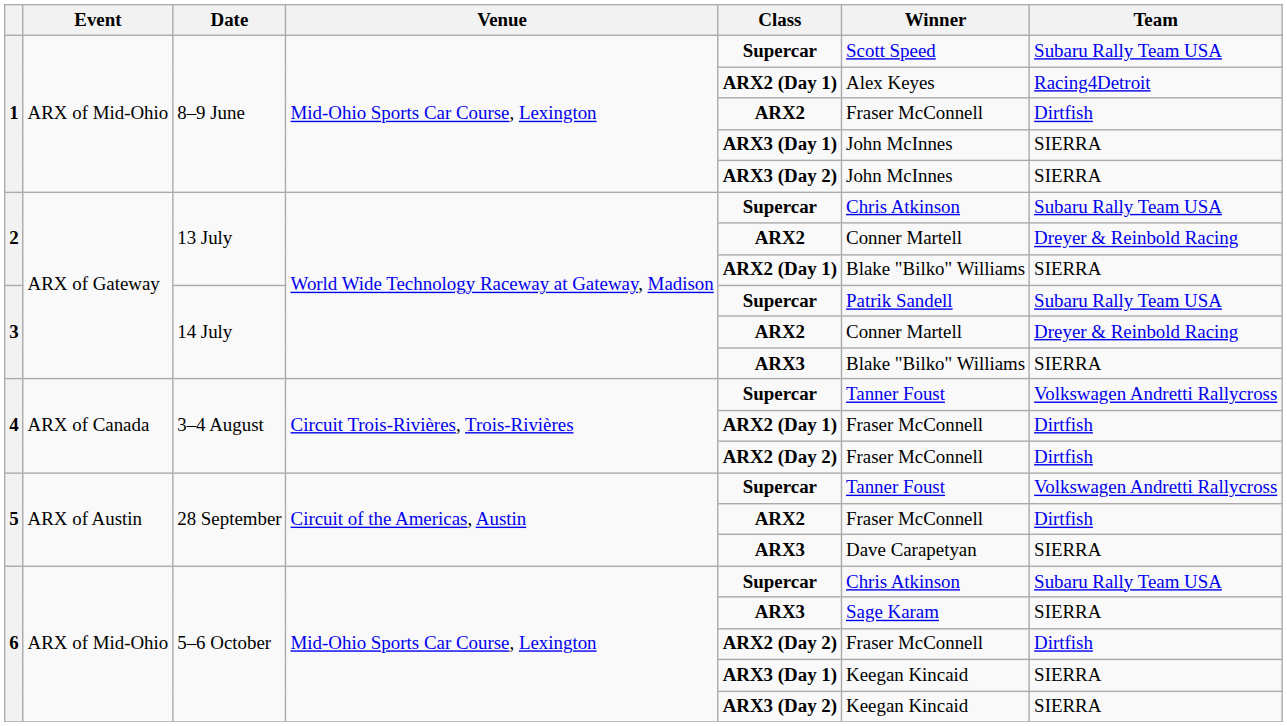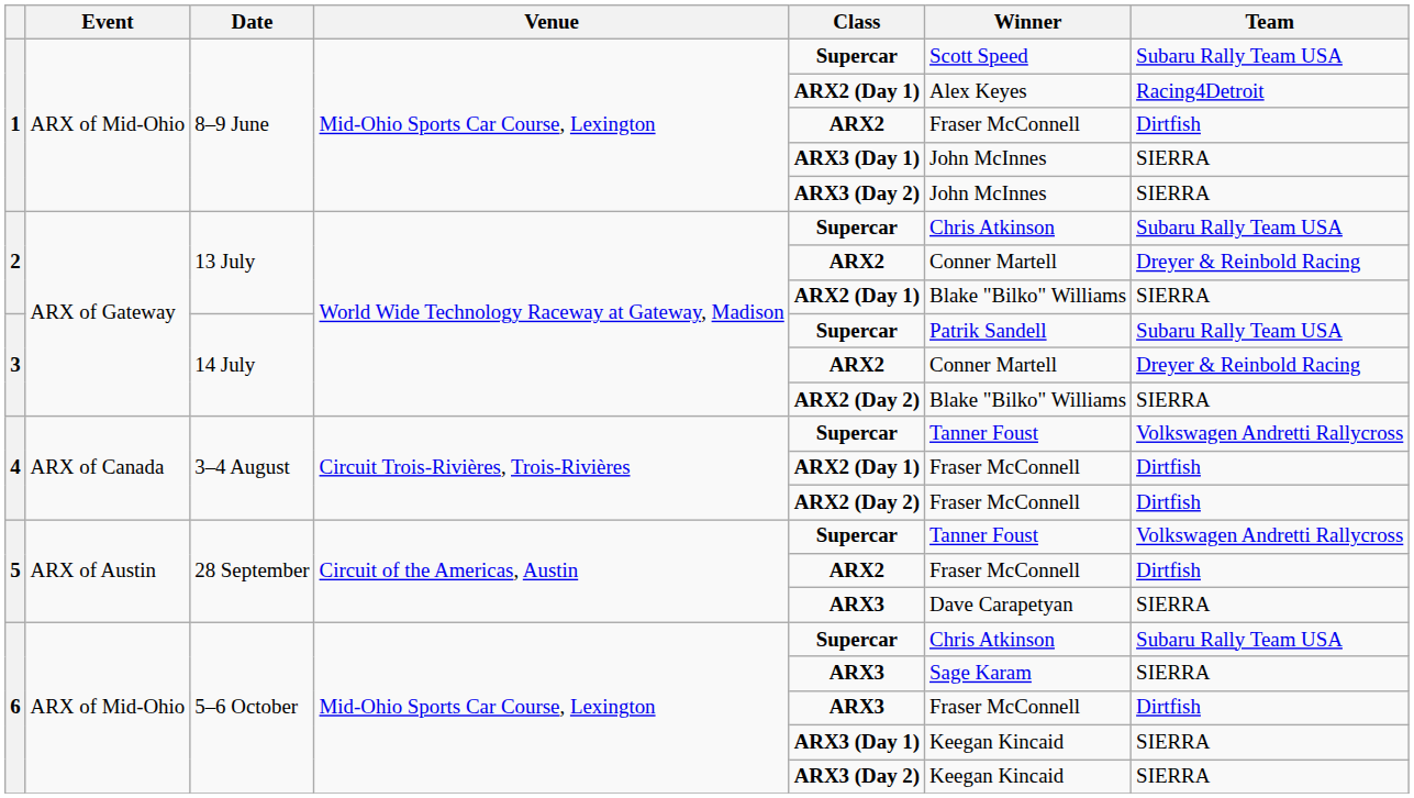row 12 | Class: ARX3 -> ARX2 (Day 2)
row 21 | Class: ARX2 (Day 2) -> ARX3
